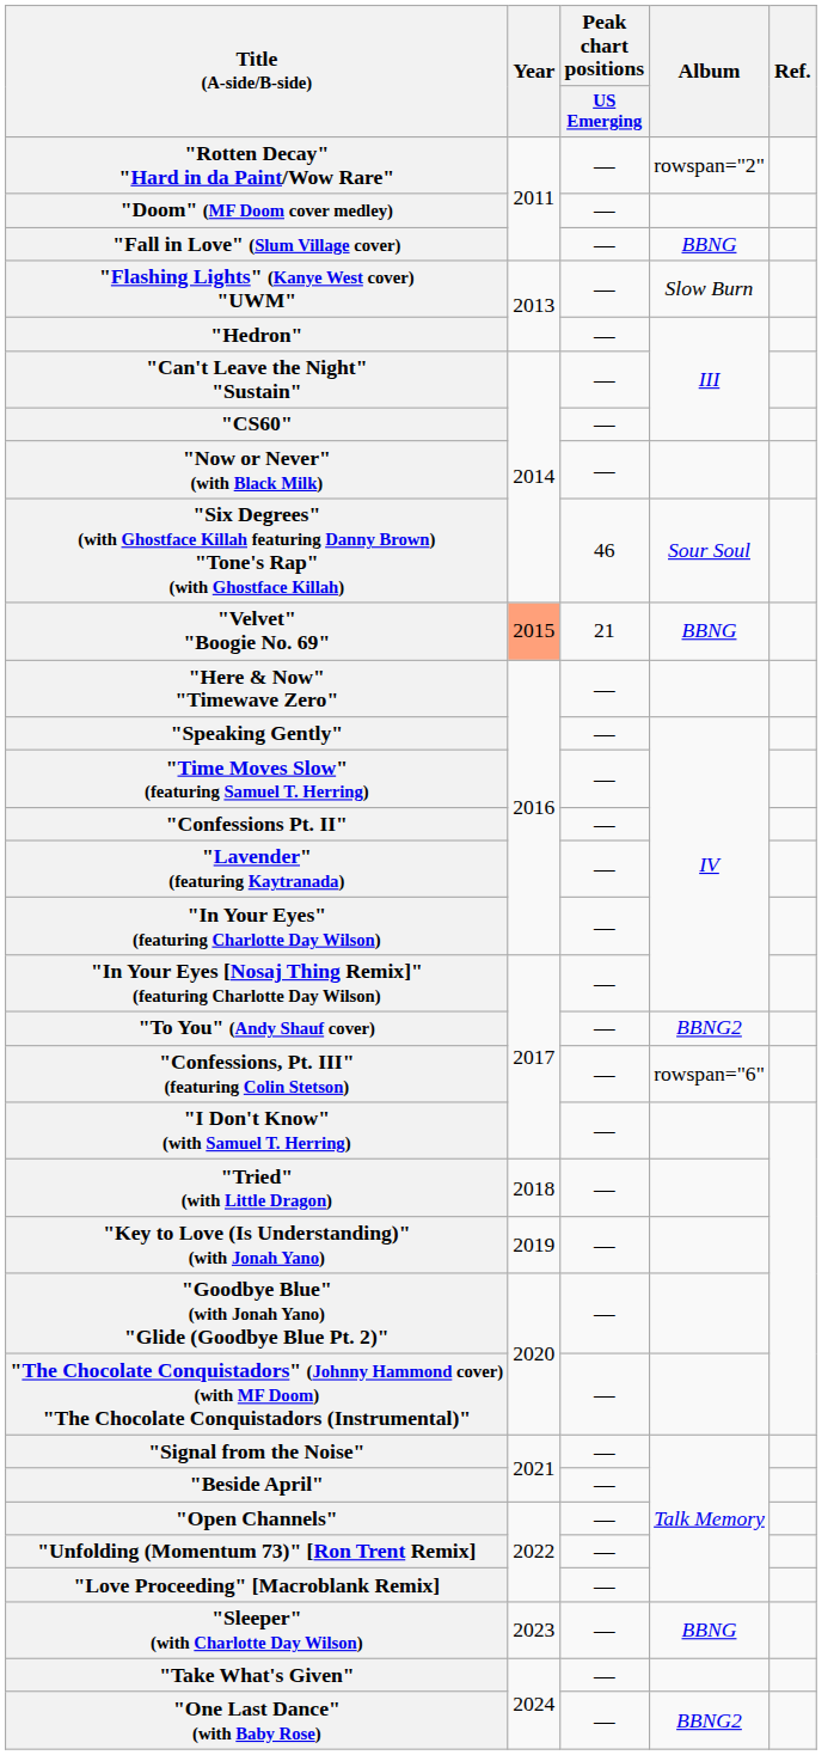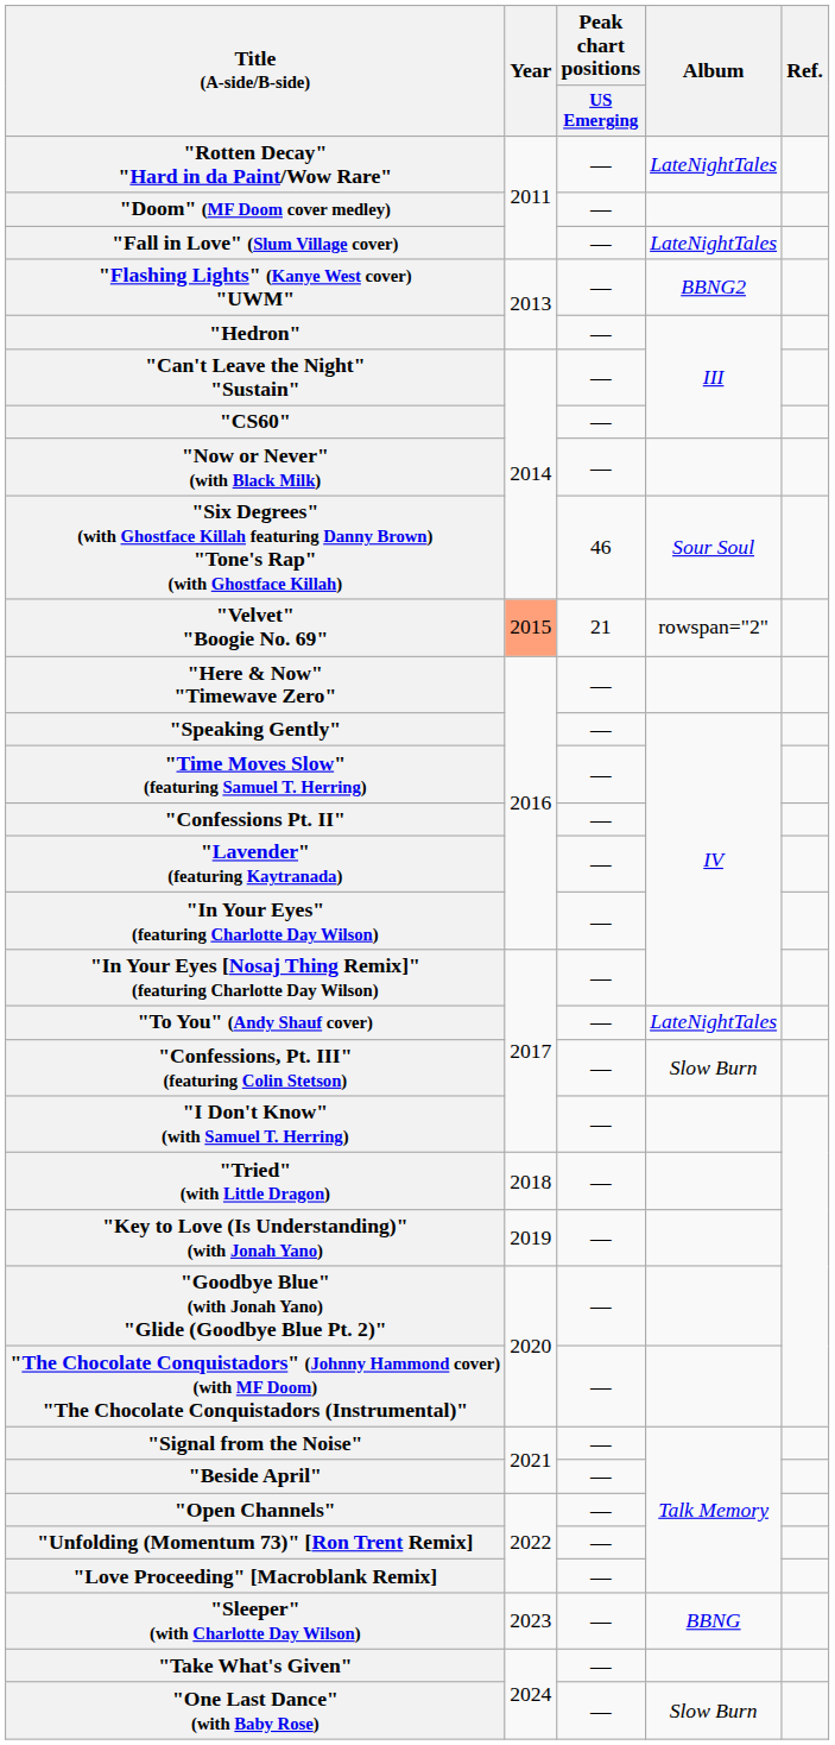"Rotten Decay" "Hard in da Paint/Wow Rare" | Album: rowspan="2" -> LateNightTales
"Fall in Love" (Slum Village cover) | Album: BBNG -> LateNightTales
"Flashing Lights" (Kanye West cover) "UWM" | Album: Slow Burn -> BBNG2
"Velvet" "Boogie No. 69" | Album: BBNG -> rowspan="2"
"To You" (Andy Shauf cover) | Album: BBNG2 -> LateNightTales
"Confessions, Pt. III" (featuring Colin Stetson) | Album: rowspan="6" -> Slow Burn
"One Last Dance" (with Baby Rose) | Album: BBNG2 -> Slow Burn
